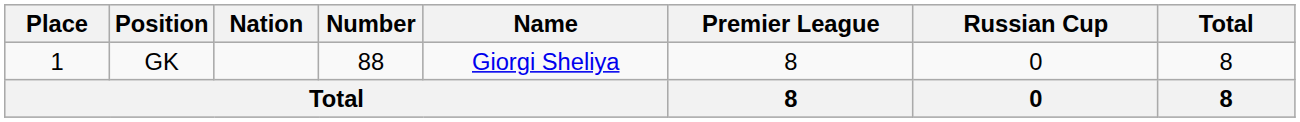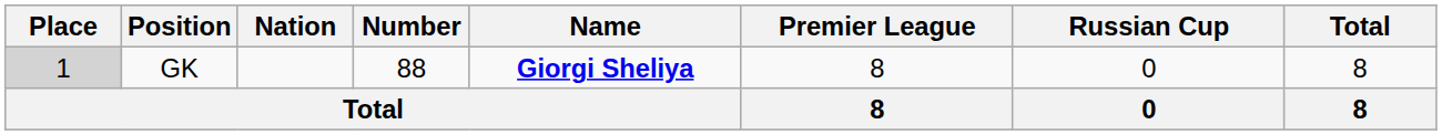GK | Place: no background -> lightgrey background
GK | Name: normal -> bold
